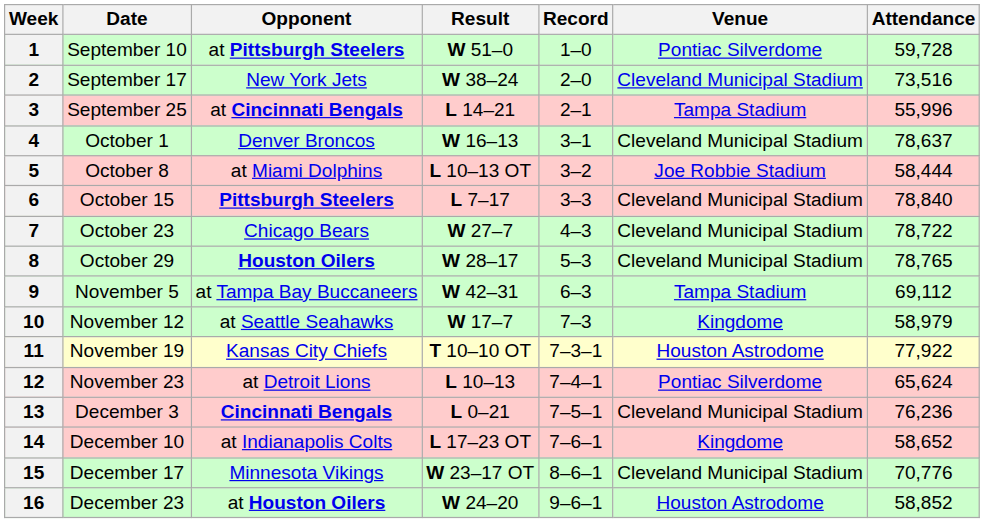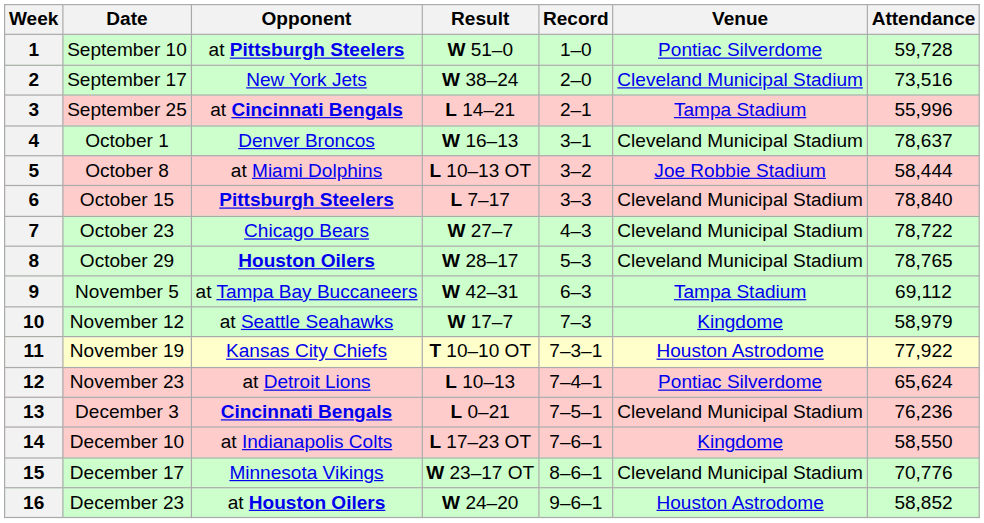14 | Attendance: 58,652 -> 58,550
